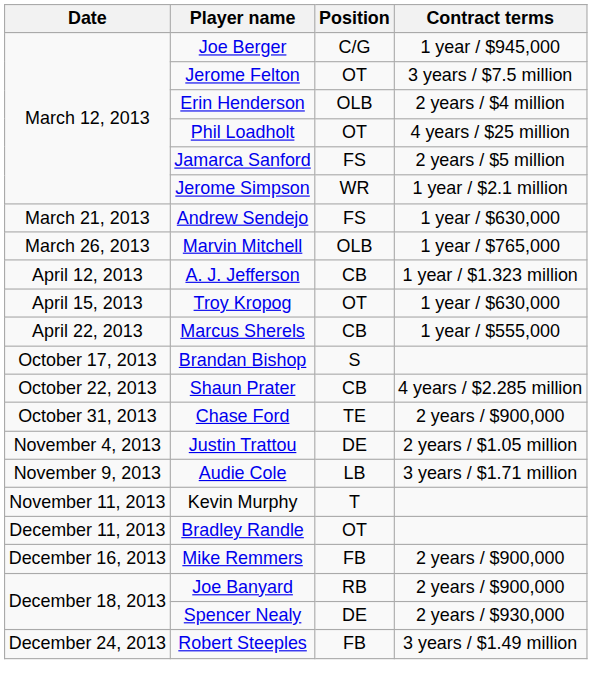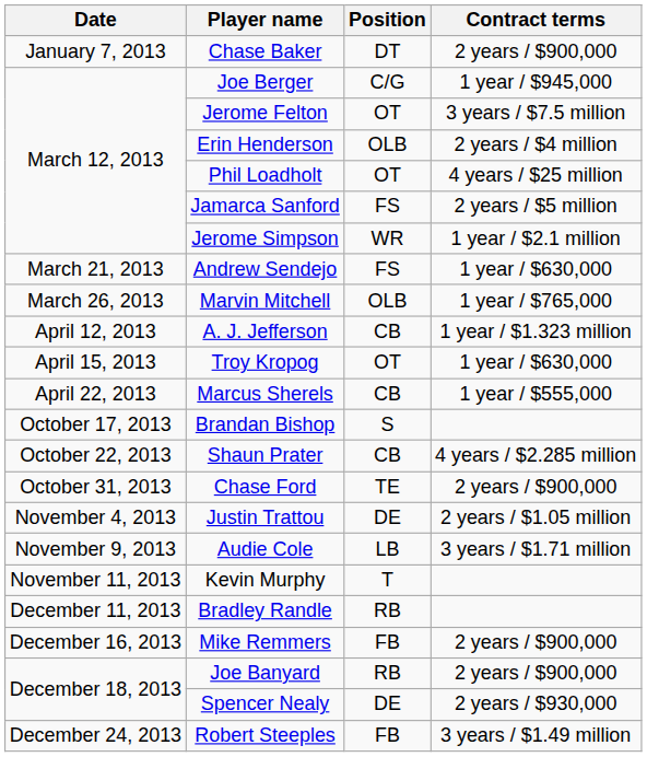+ row: January 7, 2013 | Chase Baker | DT | 2 years / $900,000
Bradley Randle | Position: OT -> RB
